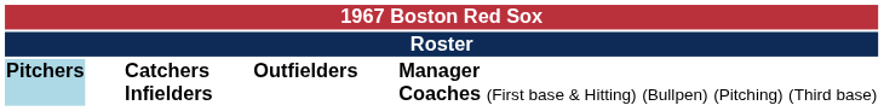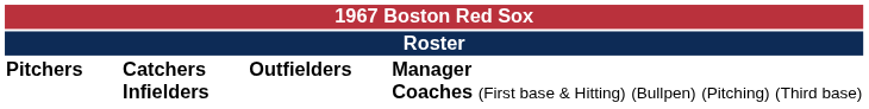Pitchers | column 1: lightblue background -> no background
